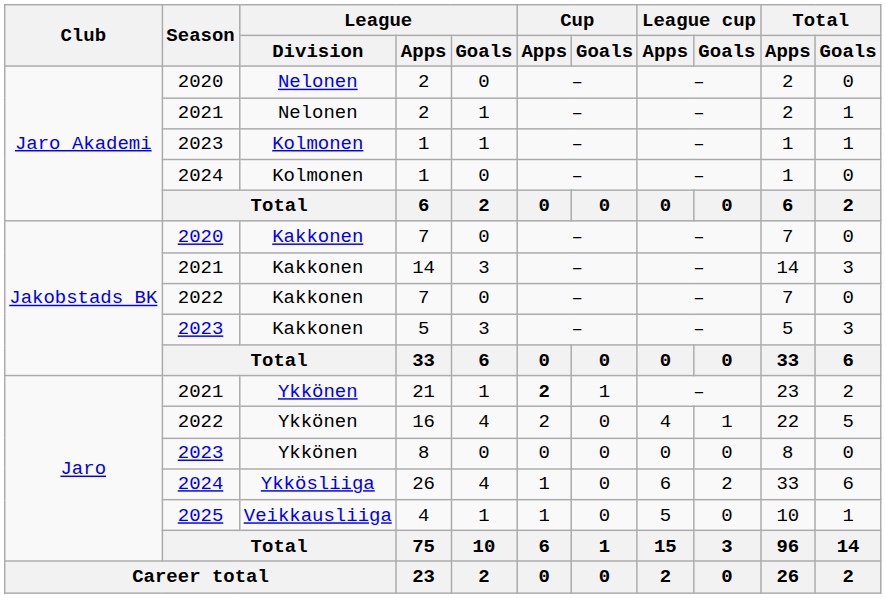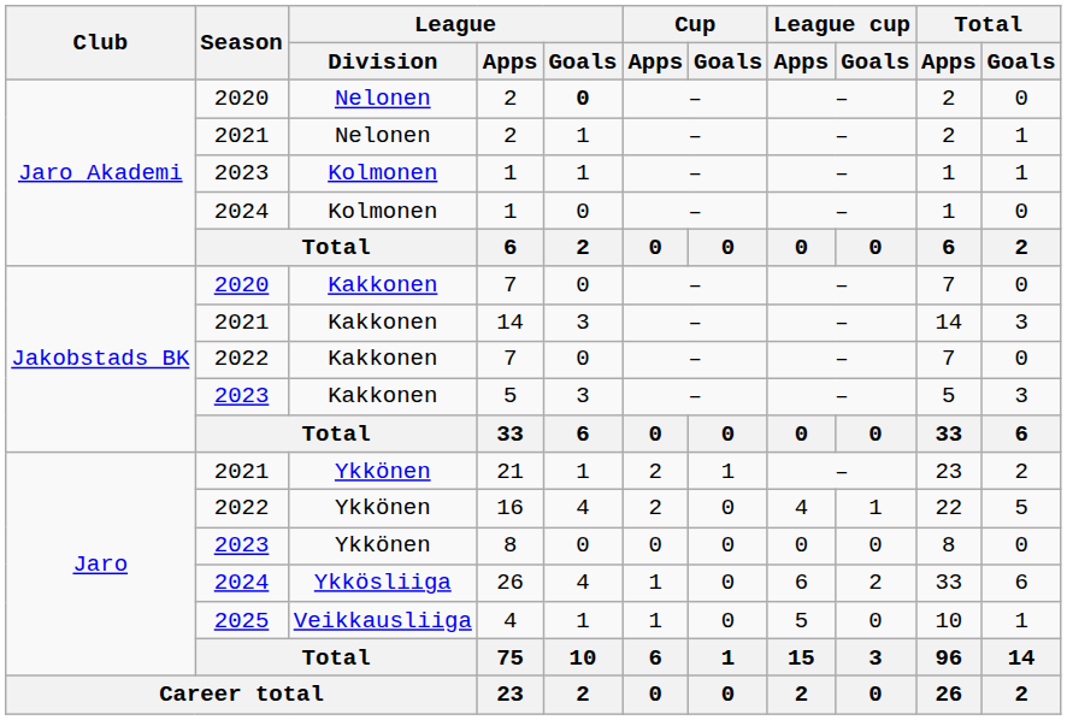2020 / 2 | League / Goals: normal -> bold
21 | Cup / Apps: bold -> normal
